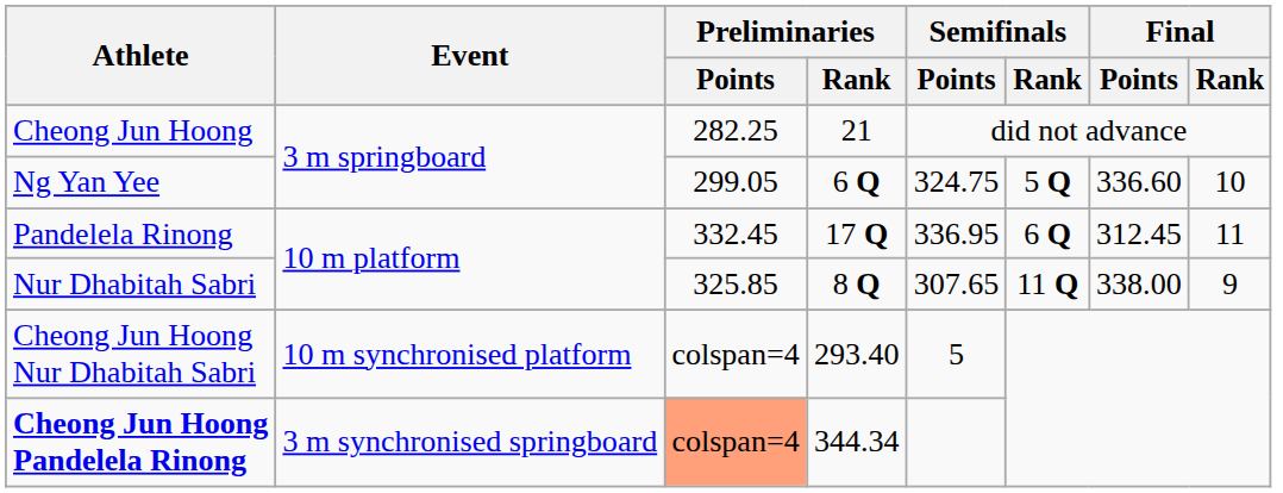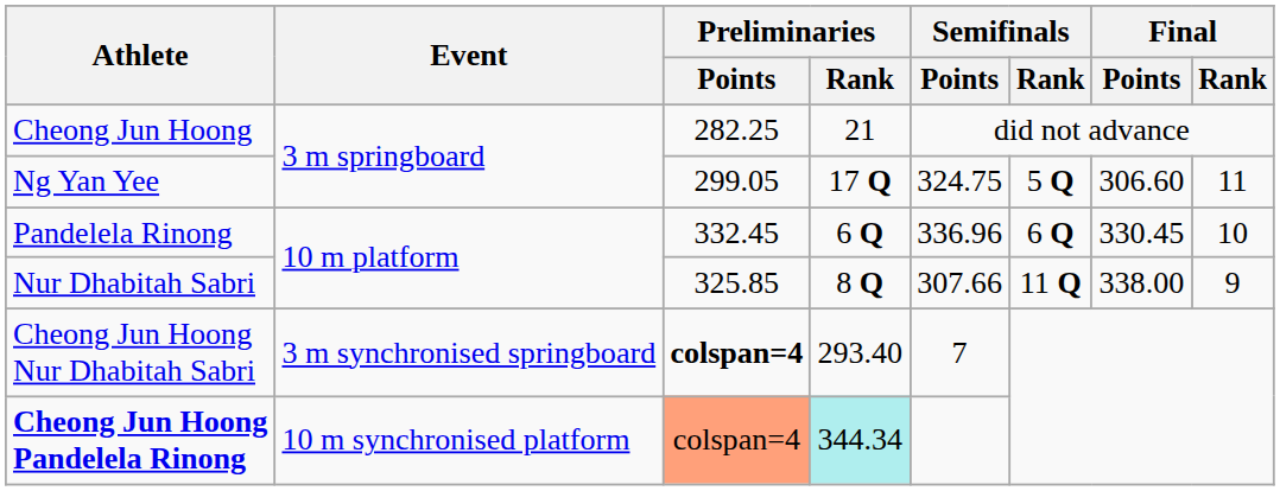Ng Yan Yee | Preliminaries / Rank: 6 Q -> 17 Q
Ng Yan Yee | Final / Points: 336.60 -> 306.60
Ng Yan Yee | Final / Rank: 10 -> 11
Pandelela Rinong | Preliminaries / Rank: 17 Q -> 6 Q
Pandelela Rinong | Semifinals / Points: 336.95 -> 336.96
Pandelela Rinong | Final / Points: 312.45 -> 330.45
Pandelela Rinong | Final / Rank: 11 -> 10
Nur Dhabitah Sabri | Semifinals / Points: 307.65 -> 307.66
Cheong Jun Hoong Nur Dhabitah Sabri | Event: 10 m synchronised platform -> 3 m synchronised springboard
Cheong Jun Hoong Nur Dhabitah Sabri | Preliminaries / Points: normal -> bold
Cheong Jun Hoong Nur Dhabitah Sabri | Semifinals / Points: 5 -> 7
Cheong Jun Hoong Pandelela Rinong | Event: 3 m synchronised springboard -> 10 m synchronised platform
Cheong Jun Hoong Pandelela Rinong | Preliminaries / Rank: no background -> paleturquoise background
